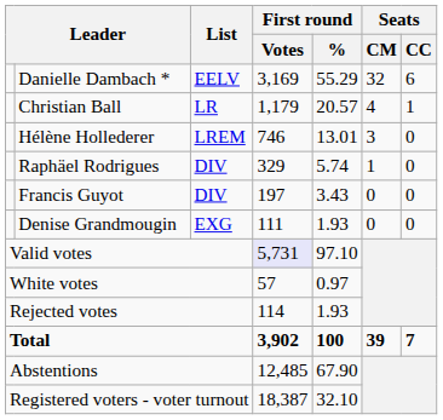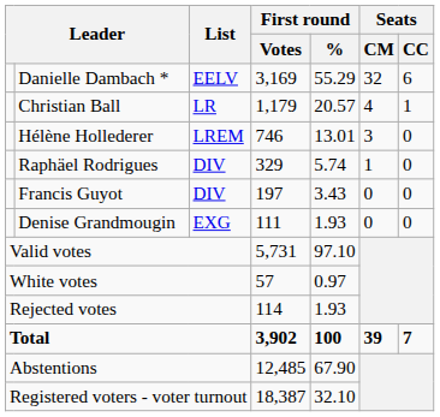Valid votes | First round / Votes: lavender background -> no background
